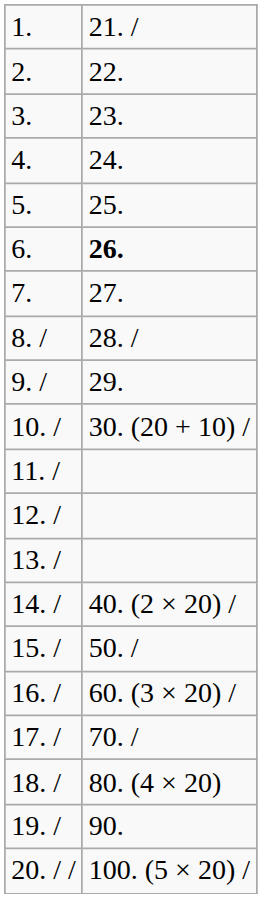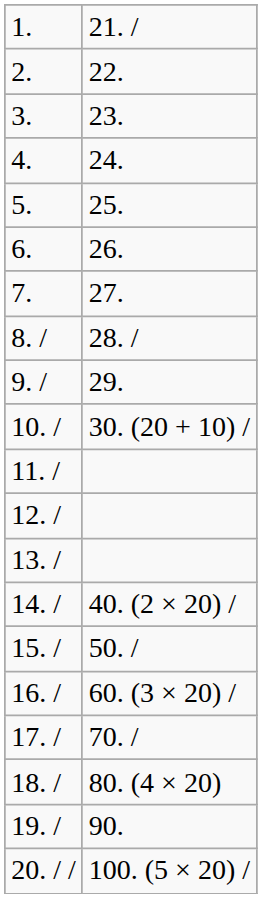6. | column 2: bold -> normal
